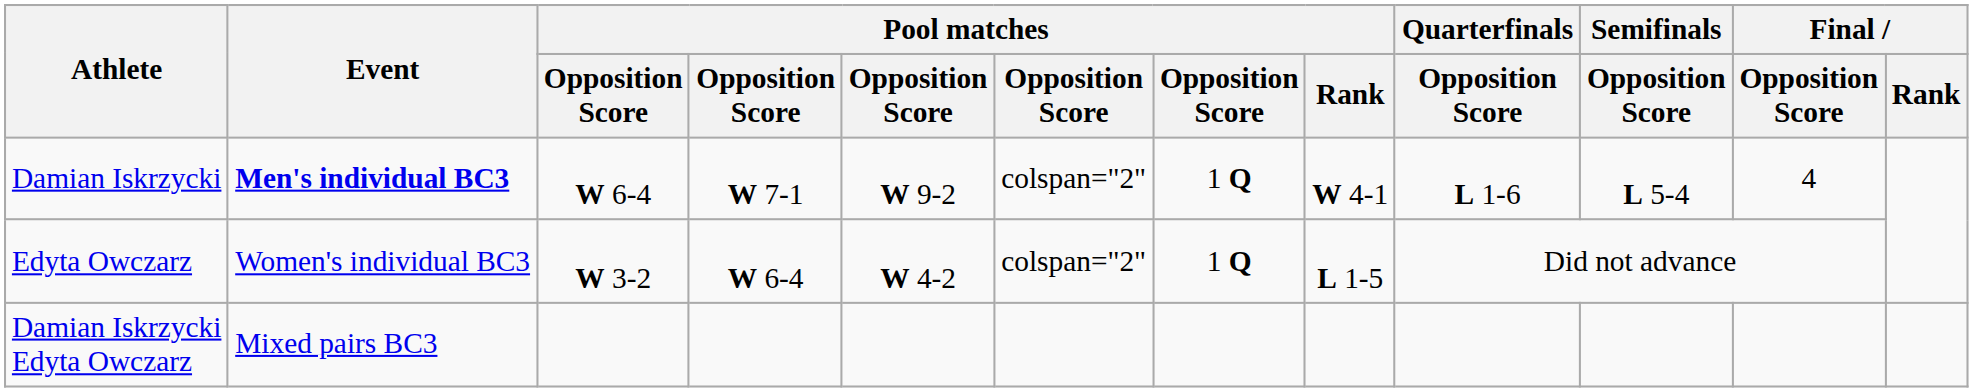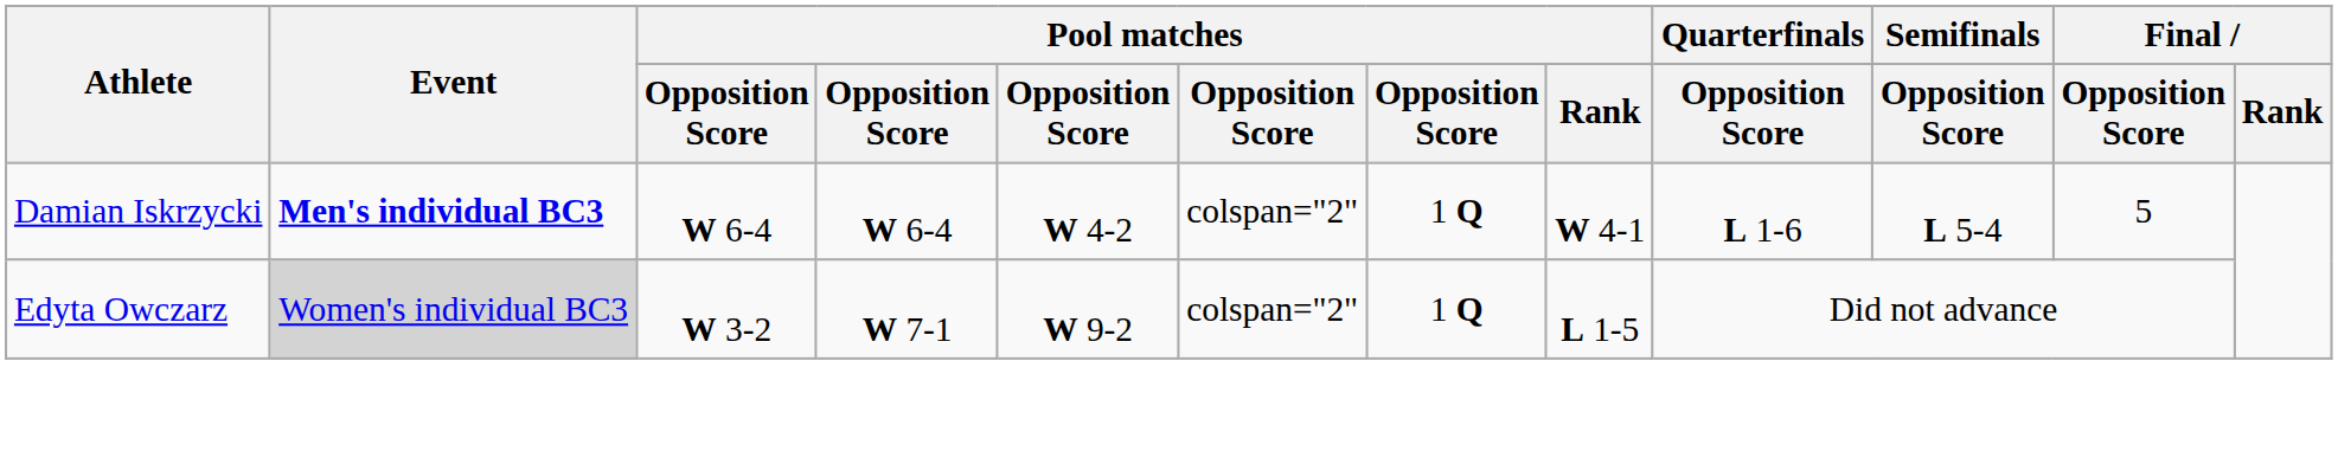Damian Iskrzycki | column 4: W 7-1 -> W 6-4
Damian Iskrzycki | column 5: W 9-2 -> W 4-2
Damian Iskrzycki | Final / Opposition Score: 4 -> 5
Edyta Owczarz | Event: no background -> lightgrey background
Edyta Owczarz | column 4: W 6-4 -> W 7-1
Edyta Owczarz | column 5: W 4-2 -> W 9-2
- row: Damian Iskrzycki Edyta Owczarz | Mixed pairs BC3
